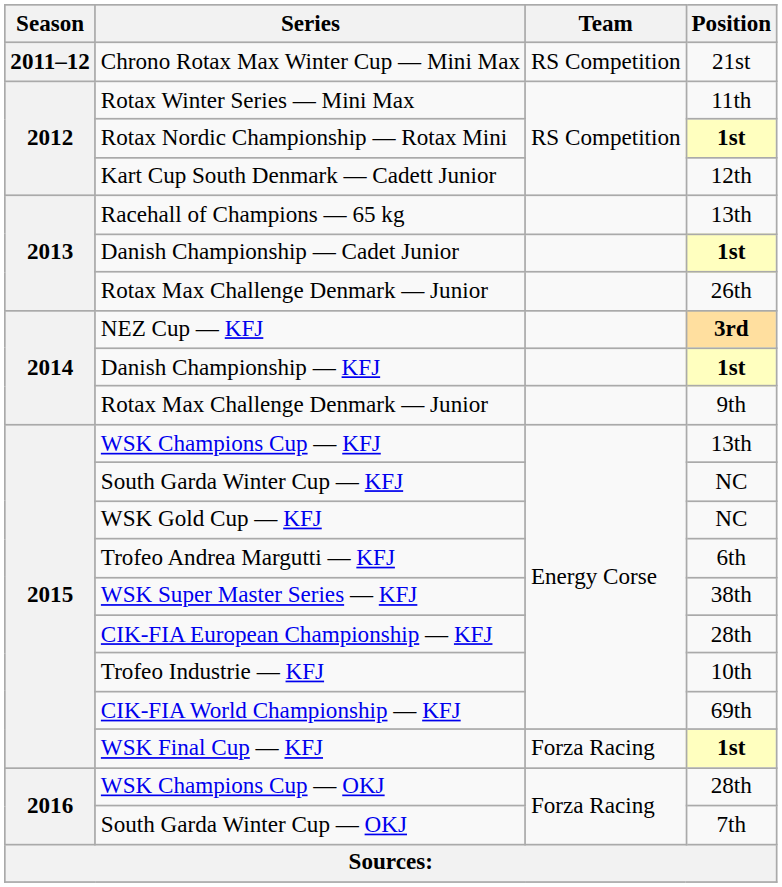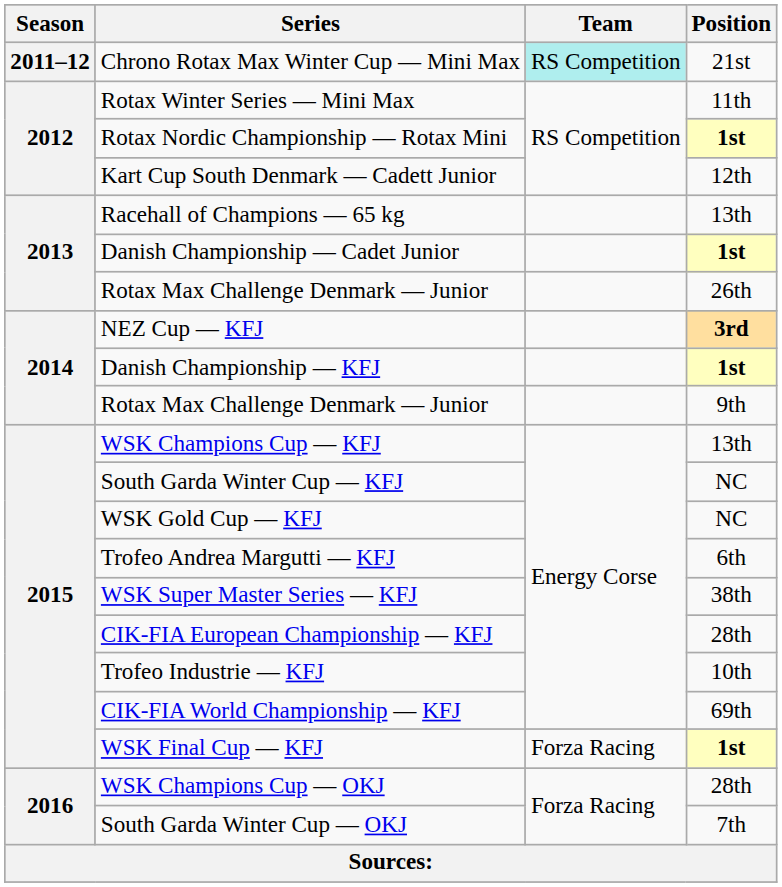Chrono Rotax Max Winter Cup — Mini Max | Team: no background -> paleturquoise background
